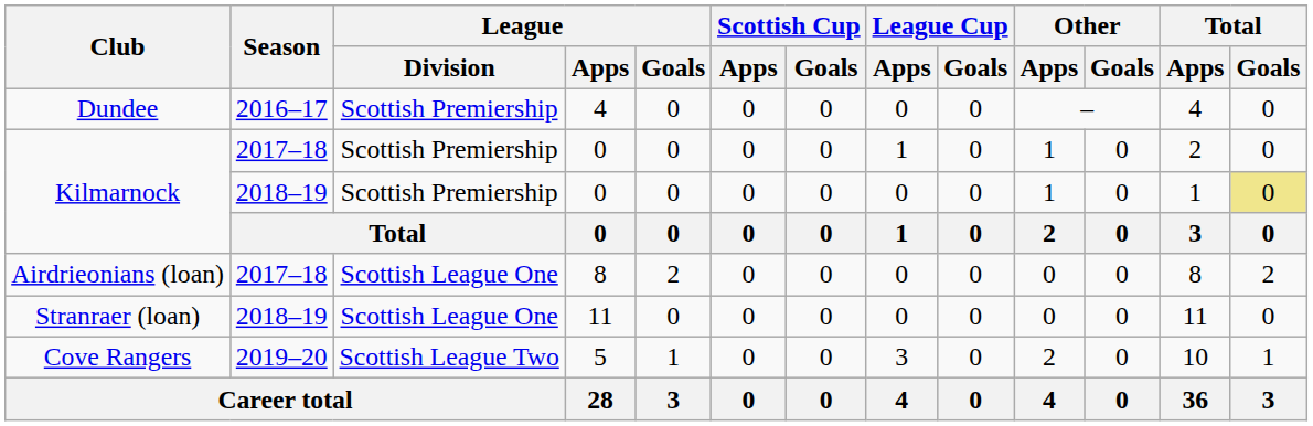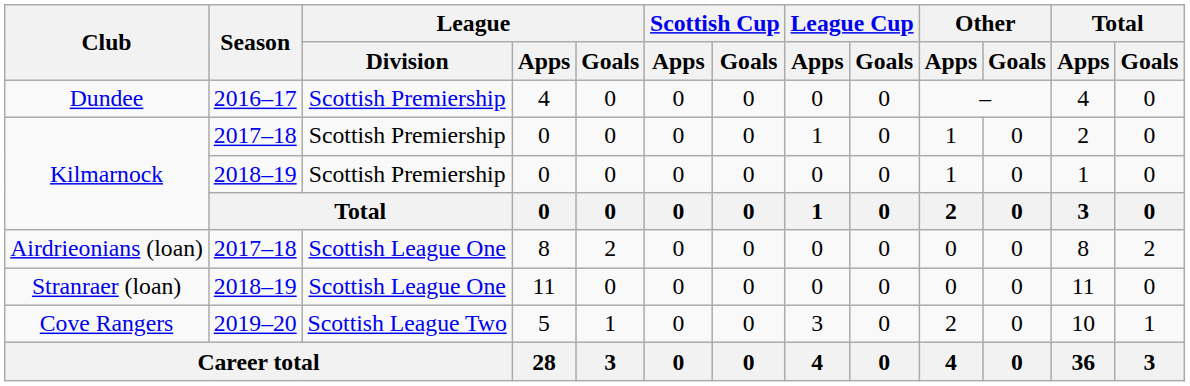Kilmarnock / 2018–19 | Total / Goals: khaki background -> no background
